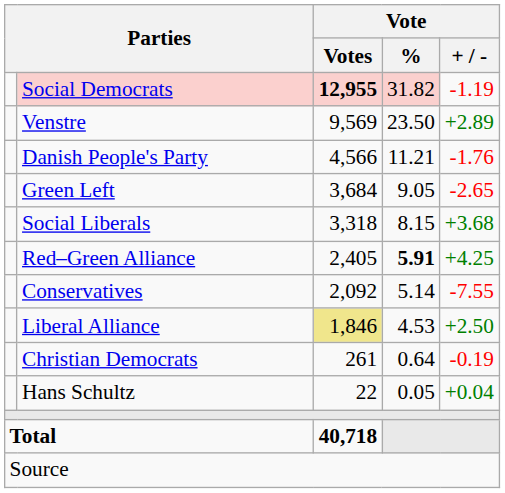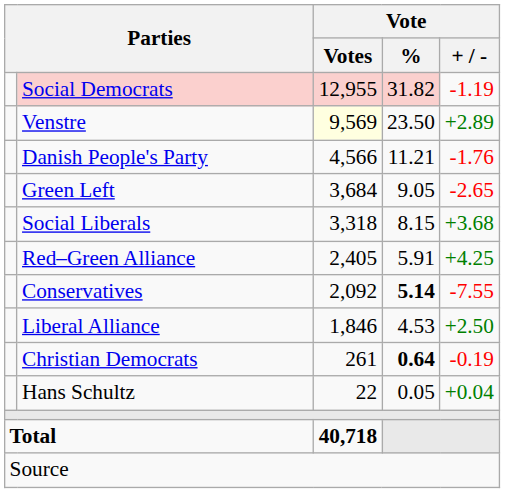Social Democrats | Vote / Votes: bold -> normal
Venstre | Vote / Votes: no background -> lightyellow background
Red–Green Alliance | Vote / %: bold -> normal
Conservatives | Vote / %: normal -> bold
Liberal Alliance | Vote / Votes: khaki background -> no background
Christian Democrats | Vote / %: normal -> bold
